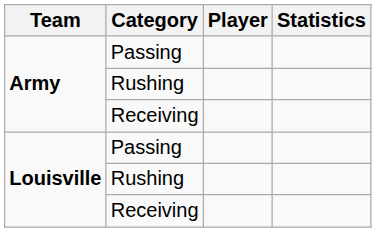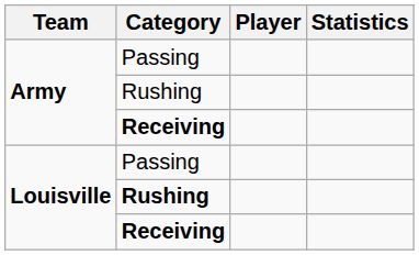Army / Receiving | Category: normal -> bold
Louisville / Rushing | Category: normal -> bold
Louisville / Receiving | Category: normal -> bold
